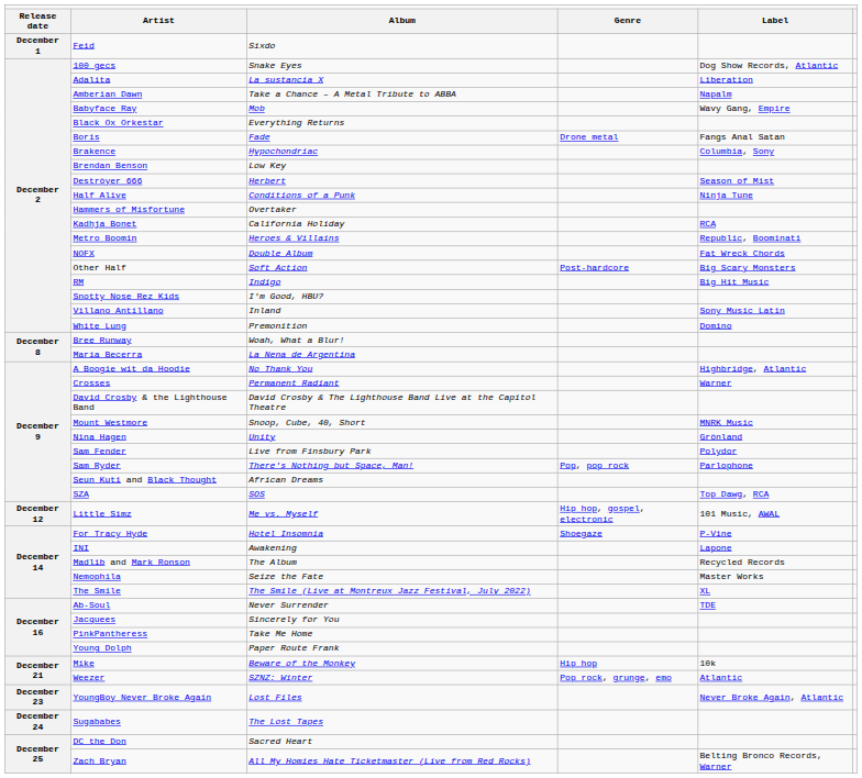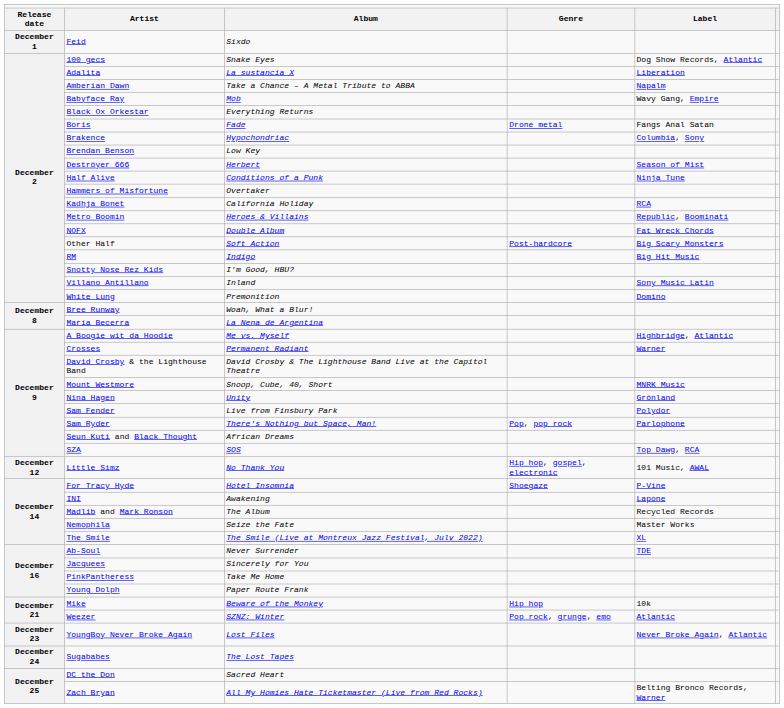A Boogie wit da Hoodie | column 3: No Thank You -> Me vs. Myself
Little Simz | column 3: Me vs. Myself -> No Thank You
